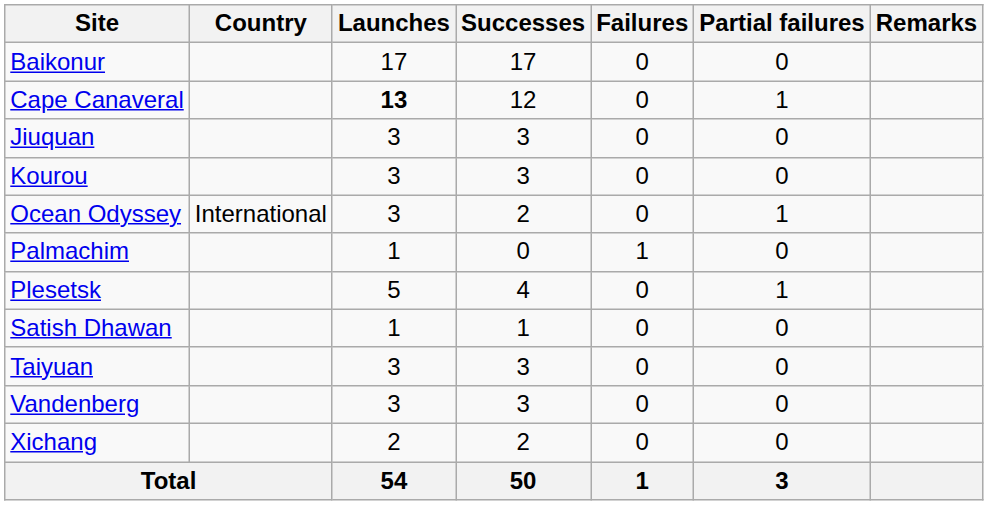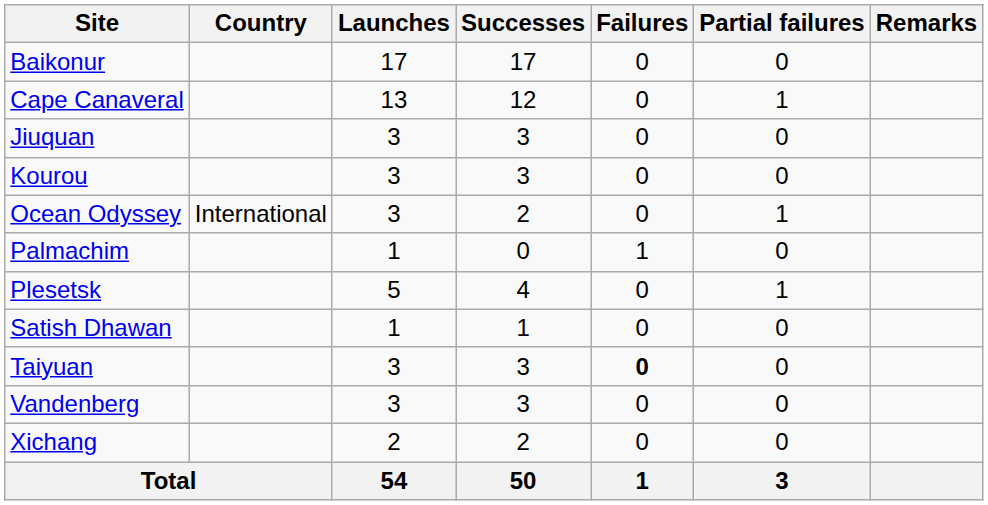Cape Canaveral | Launches: bold -> normal
Taiyuan | Failures: normal -> bold
